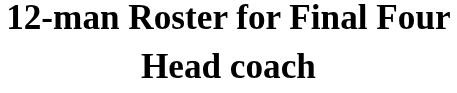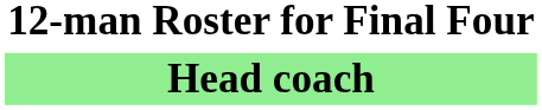row 2 | column 1: no background -> lightgreen background
